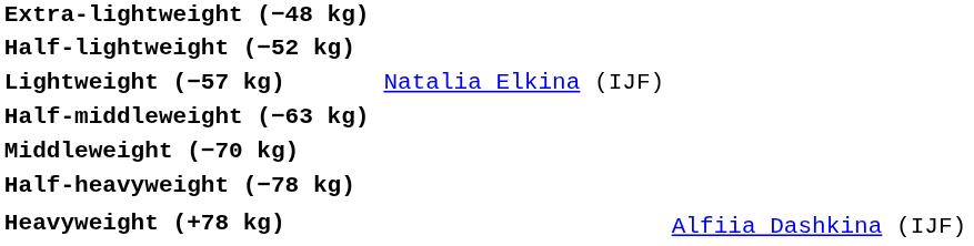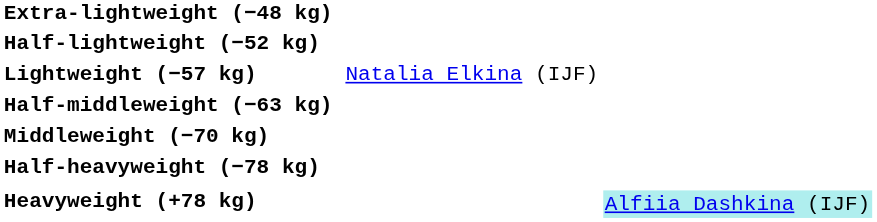Heavyweight (+78 kg) / Alfiia Dashkina (IJF) | column 3: no background -> paleturquoise background
